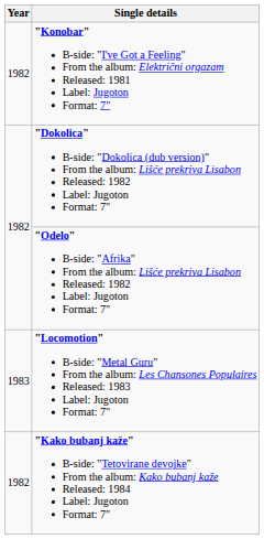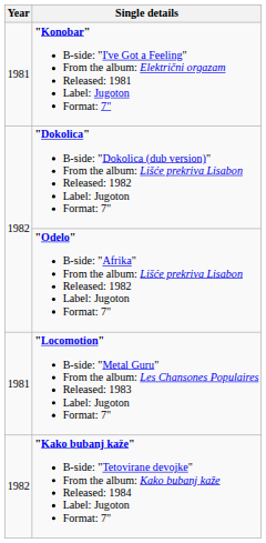row 2 | Year: 1982 -> 1981
row 5 | Year: 1983 -> 1981
